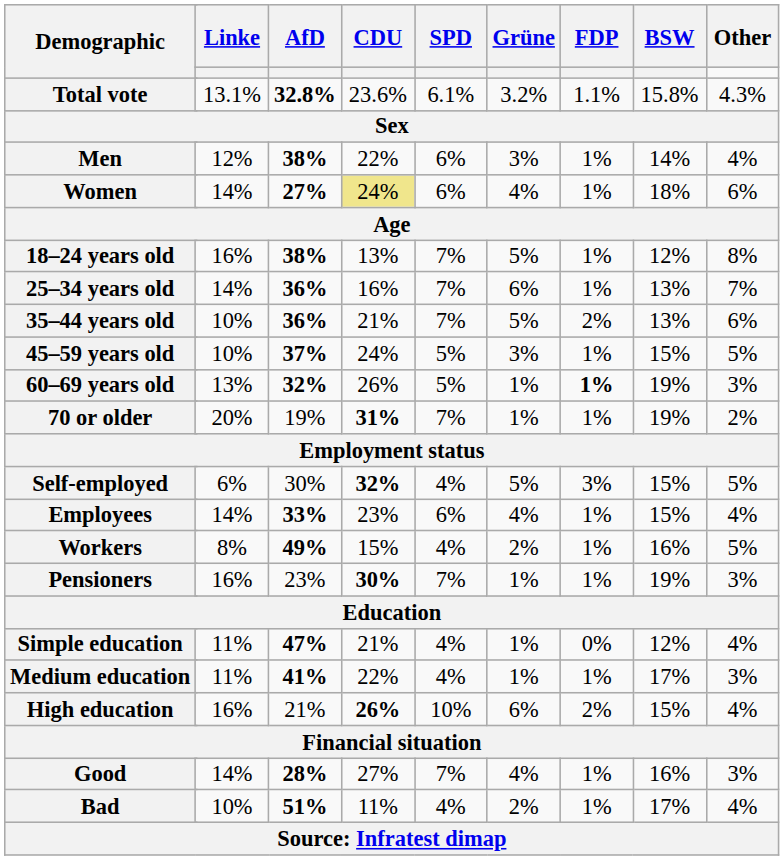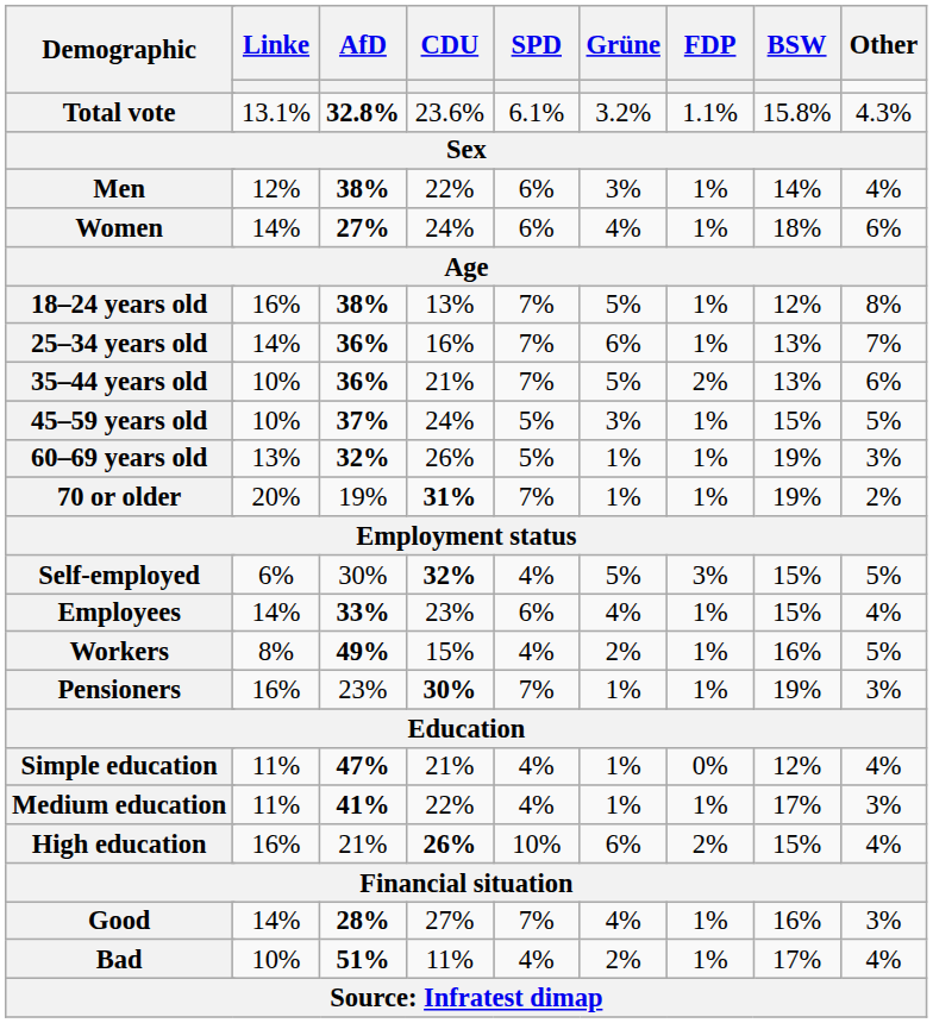Women | CDU: khaki background -> no background
60–69 years old | FDP: bold -> normal
